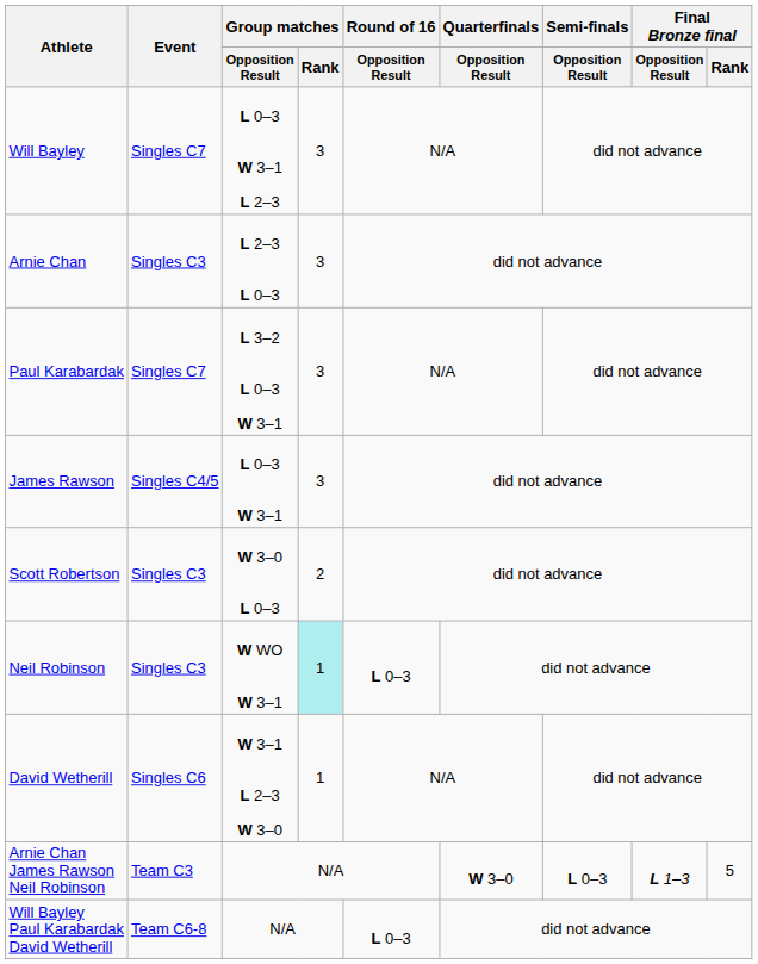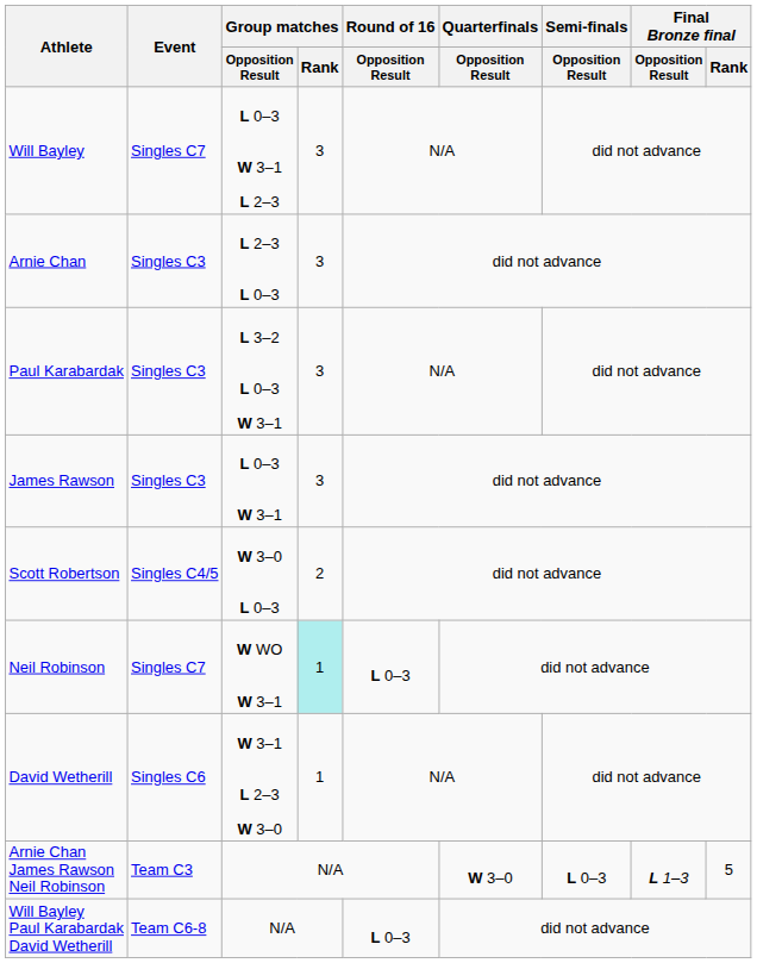Paul Karabardak | Event: Singles C7 -> Singles C3
James Rawson | Event: Singles C4/5 -> Singles C3
Scott Robertson | Event: Singles C3 -> Singles C4/5
Neil Robinson | Event: Singles C3 -> Singles C7
